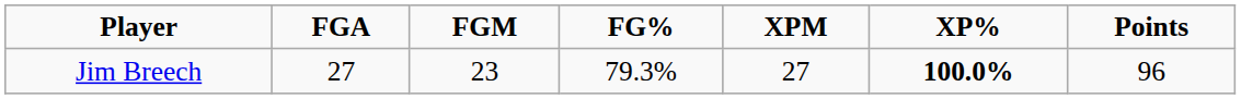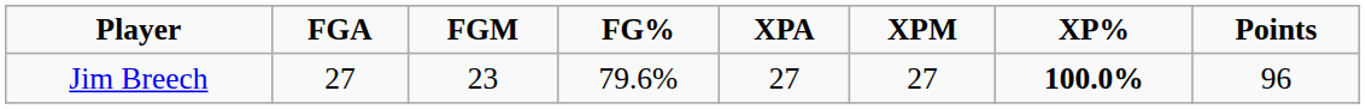+ column: XPA | 27
Jim Breech | FG%: 79.3% -> 79.6%
